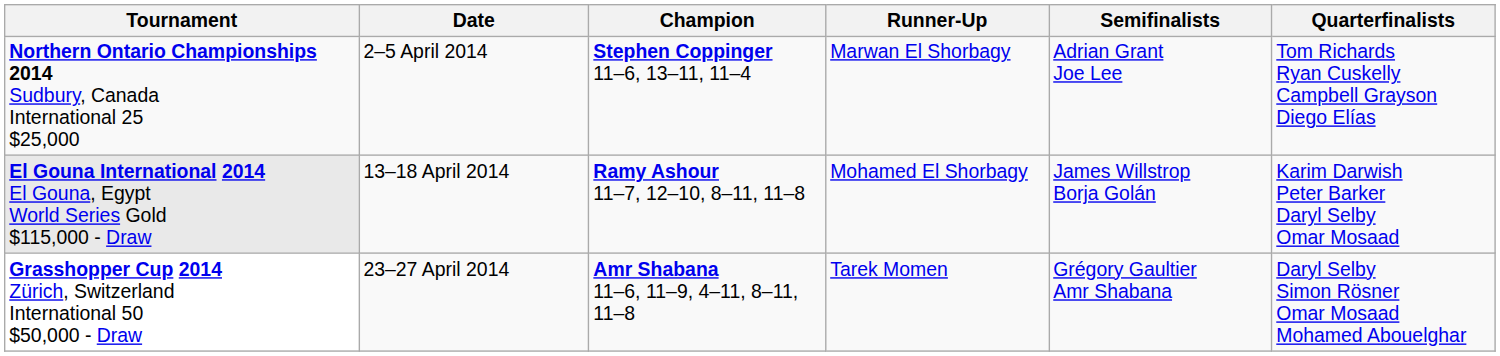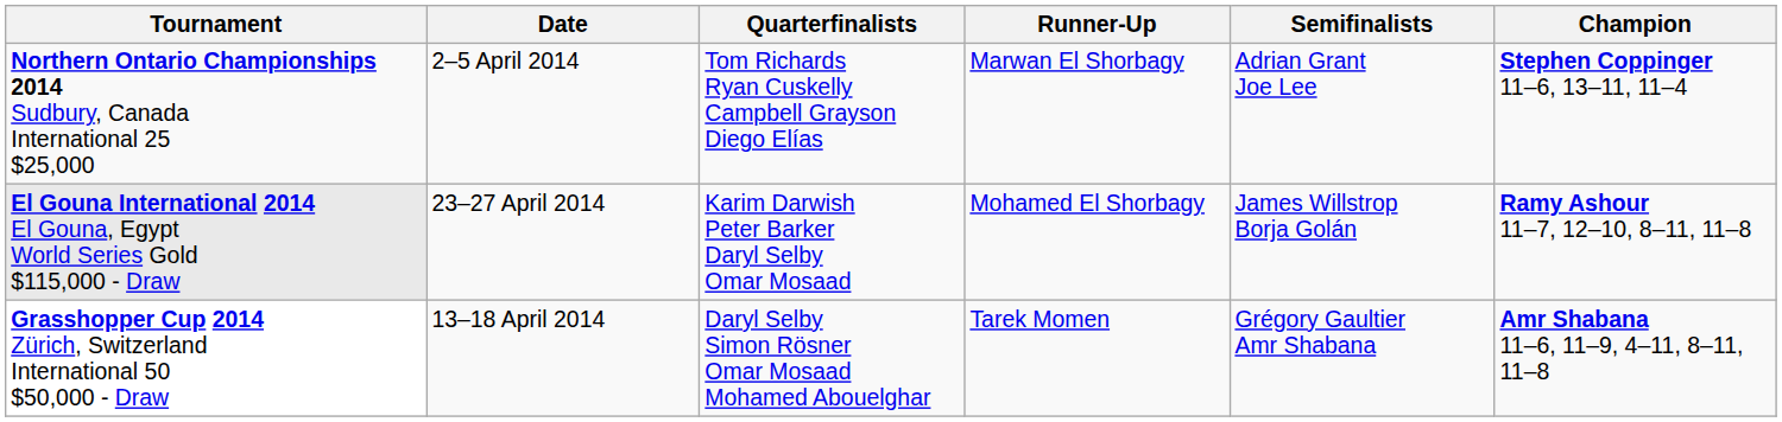columns swapped: Champion <-> Quarterfinalists
row 3 | Date: 13–18 April 2014 -> 23–27 April 2014
row 4 | Date: 23–27 April 2014 -> 13–18 April 2014
